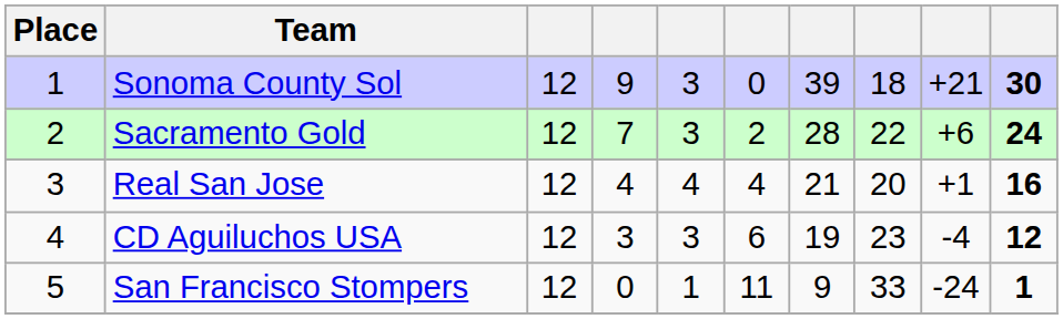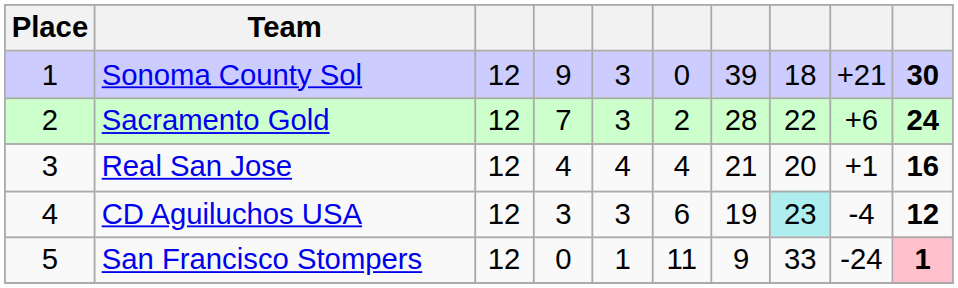CD Aguiluchos USA | column 8: no background -> paleturquoise background
San Francisco Stompers | column 10: no background -> pink background
